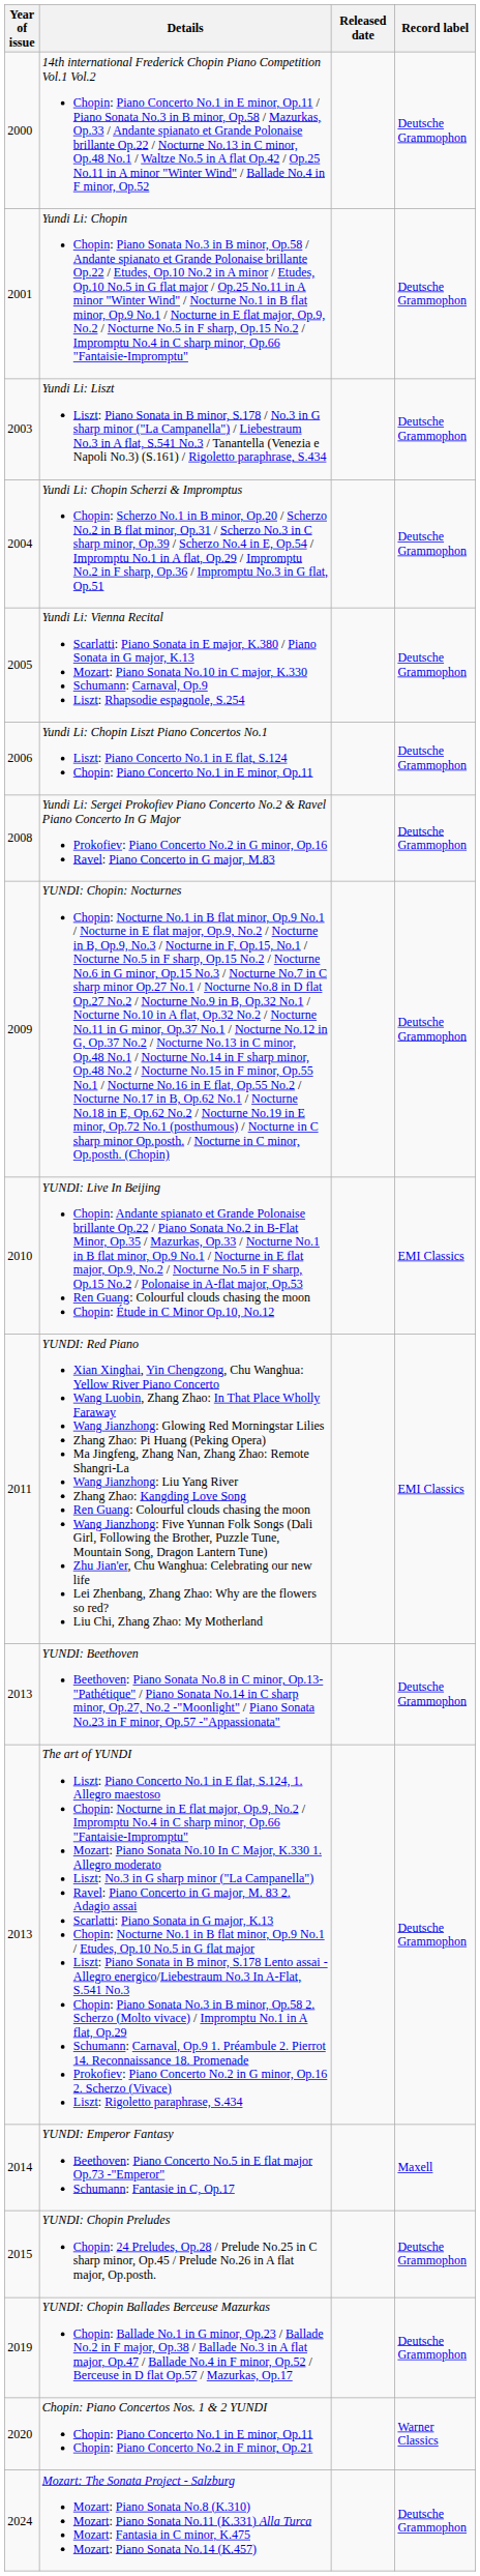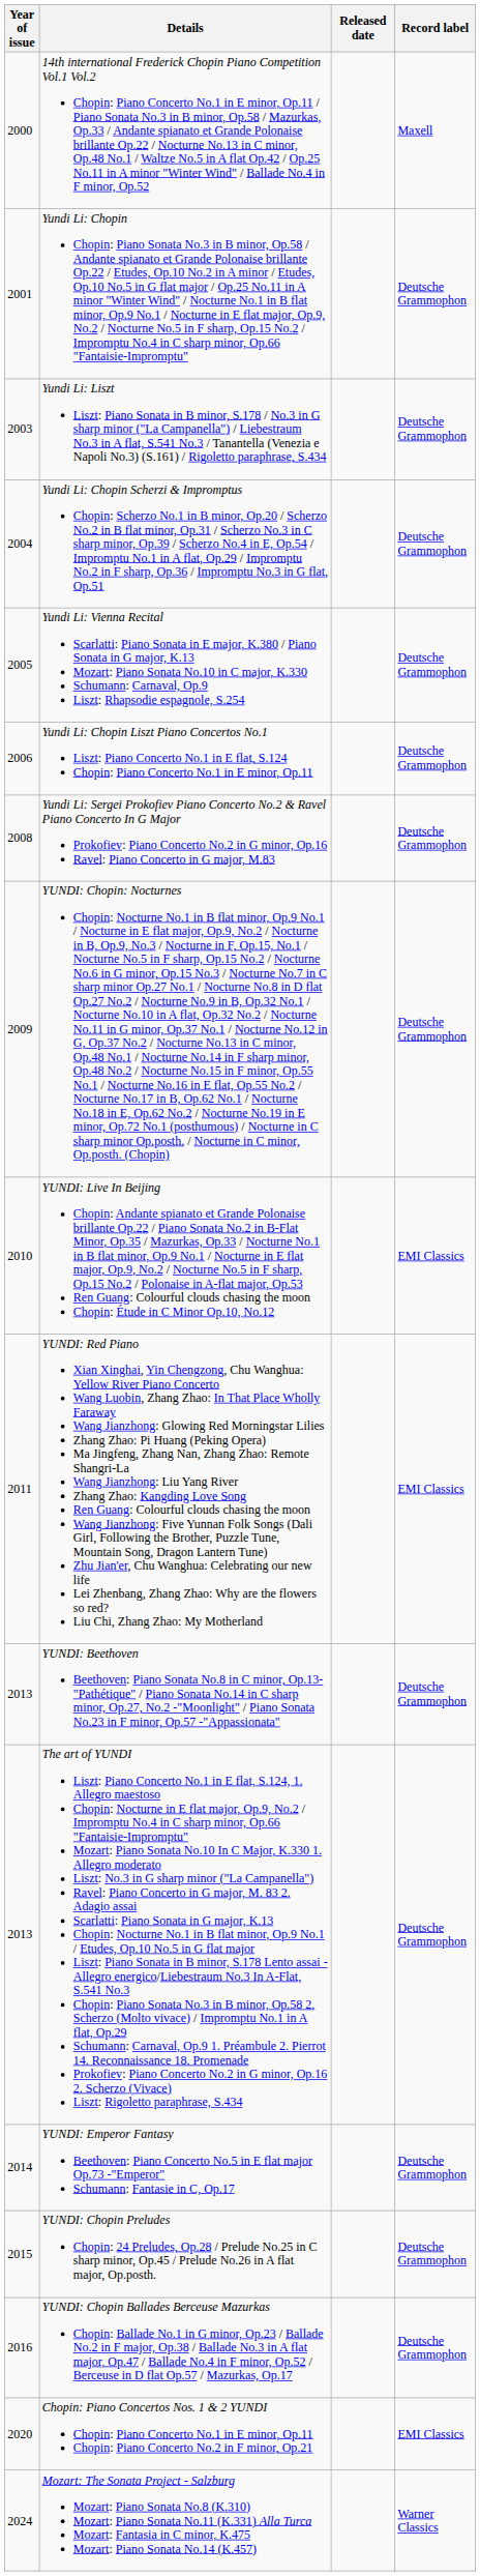row 2 | Record label: Deutsche Grammophon -> Maxell
row 14 | Record label: Maxell -> Deutsche Grammophon
row 16 | Year of issue: 2019 -> 2016
row 17 | Record label: Warner Classics -> EMI Classics
row 18 | Record label: Deutsche Grammophon -> Warner Classics
